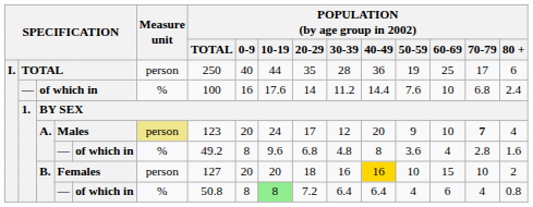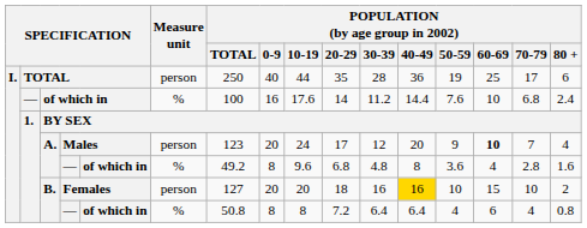Males | Measure unit: khaki background -> no background
Males | POPULATION (by age group in 2002) / 60-69: normal -> bold
Males | POPULATION (by age group in 2002) / 70-79: bold -> normal
B. / — | POPULATION (by age group in 2002) / 10-19: lightgreen background -> no background
